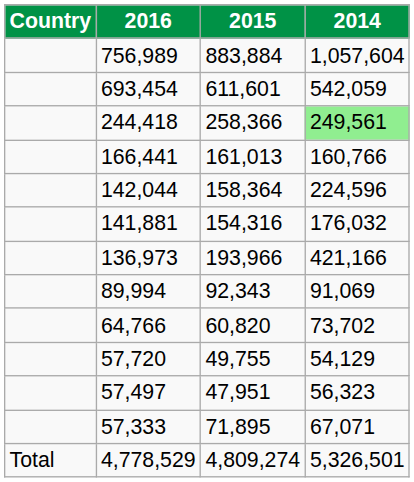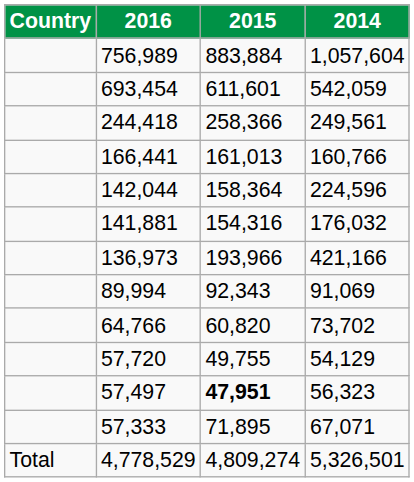244,418 | 2014: lightgreen background -> no background
57,497 | 2015: normal -> bold
